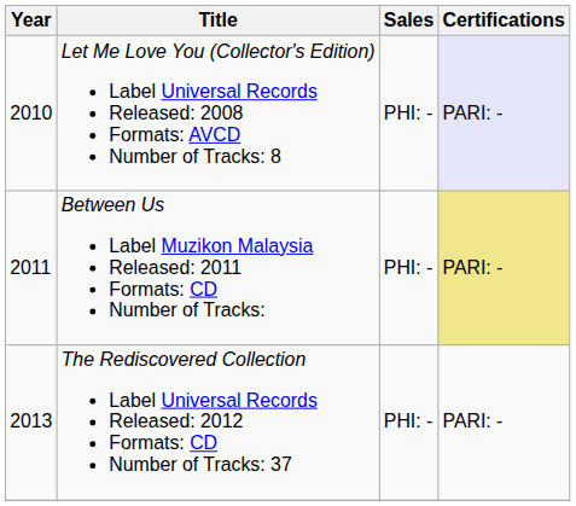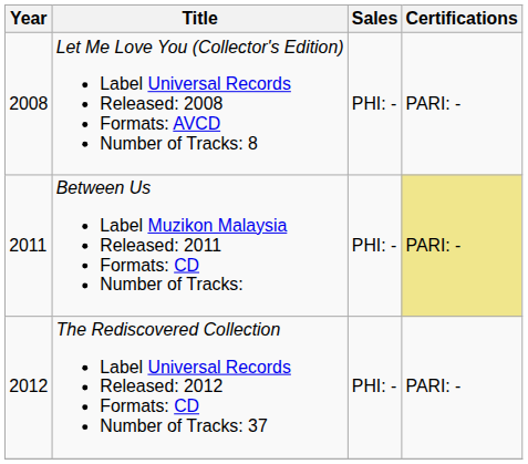row 2 | Year: 2010 -> 2008
row 2 | Certifications: lavender background -> no background
row 4 | Year: 2013 -> 2012
